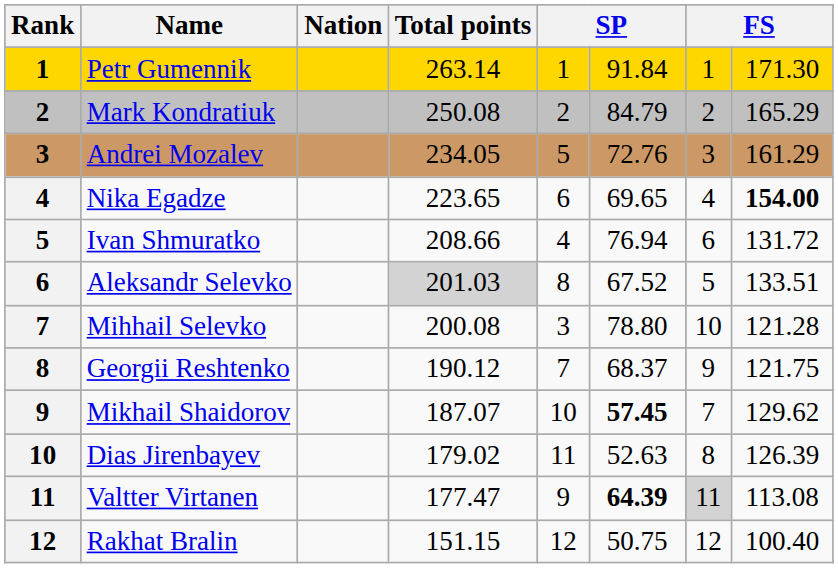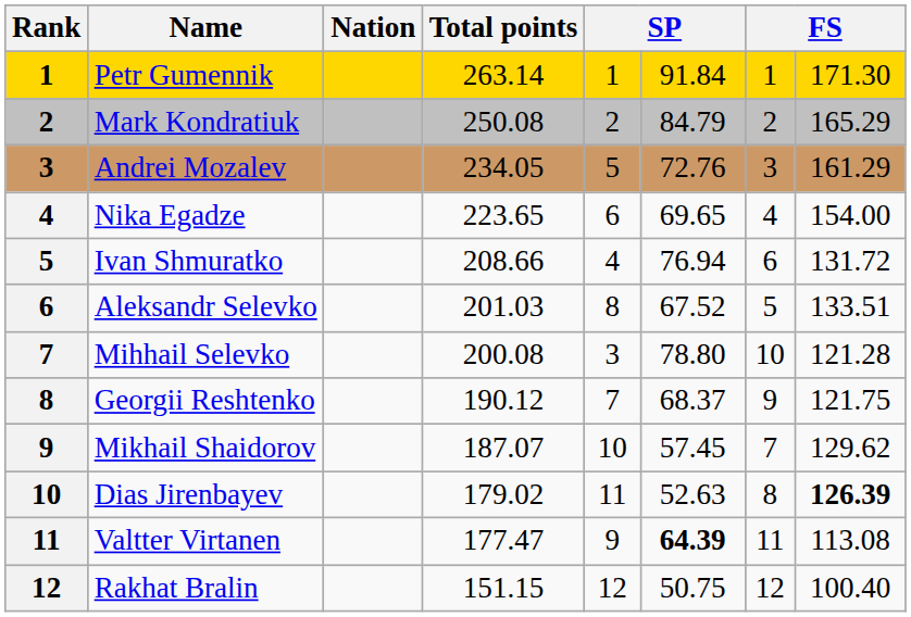Nika Egadze | column 8: bold -> normal
Aleksandr Selevko | Total points: lightgrey background -> no background
Mikhail Shaidorov | column 6: bold -> normal
Dias Jirenbayev | column 8: normal -> bold
Valtter Virtanen | column 7: lightgrey background -> no background
